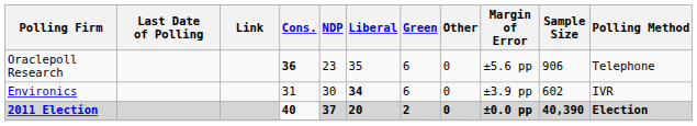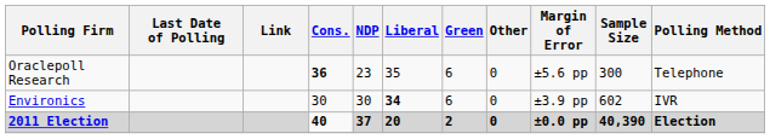Oraclepoll Research | Sample Size: 906 -> 300
Environics | Cons.: 31 -> 30
